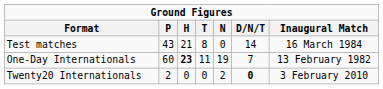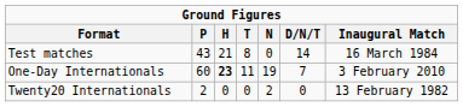One-Day Internationals | Inaugural Match: 13 February 1982 -> 3 February 2010
Twenty20 Internationals | D/N/T: bold -> normal
Twenty20 Internationals | Inaugural Match: 3 February 2010 -> 13 February 1982
